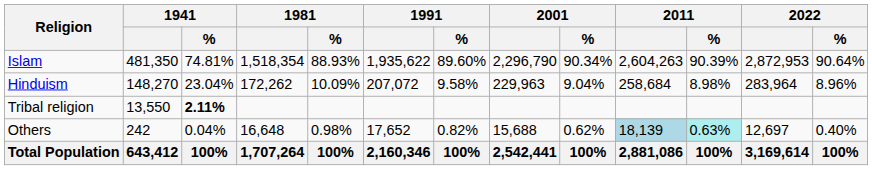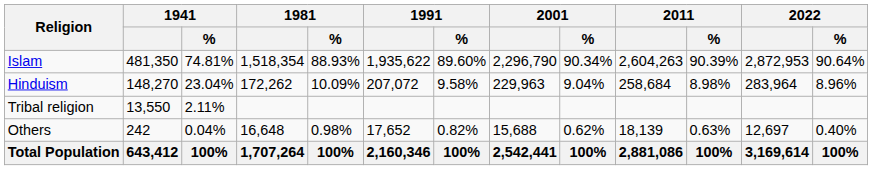Tribal religion | 1941 / %: bold -> normal
Others | 2011: lightblue background -> no background
Others | 2011 / %: paleturquoise background -> no background
